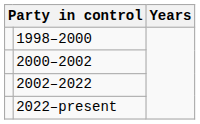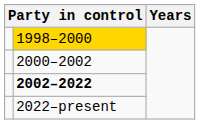1998–2000 | column 2: no background -> gold background
2002–2022 | column 2: normal -> bold
